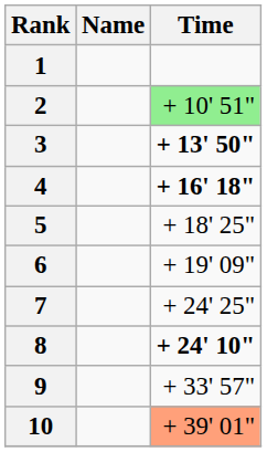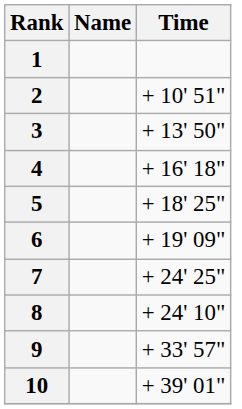2 | Time: lightgreen background -> no background
3 | Time: bold -> normal
4 | Time: bold -> normal
8 | Time: bold -> normal
10 | Time: lightsalmon background -> no background
